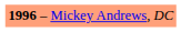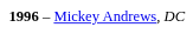row 1 | column 1: lightsalmon background -> no background
